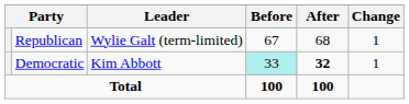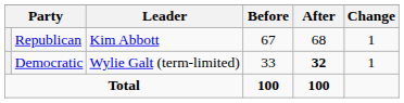Republican | Leader: Wylie Galt (term-limited) -> Kim Abbott
Democratic | Leader: Kim Abbott -> Wylie Galt (term-limited)
Democratic | Before: paleturquoise background -> no background
